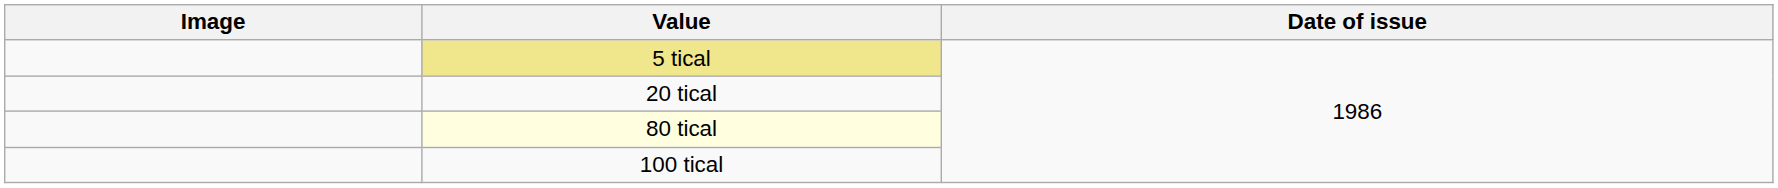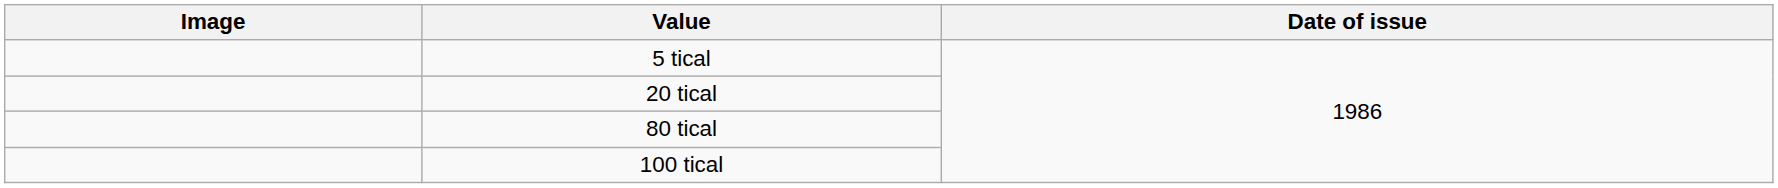5 tical | Value: khaki background -> no background
80 tical | Value: lightyellow background -> no background
